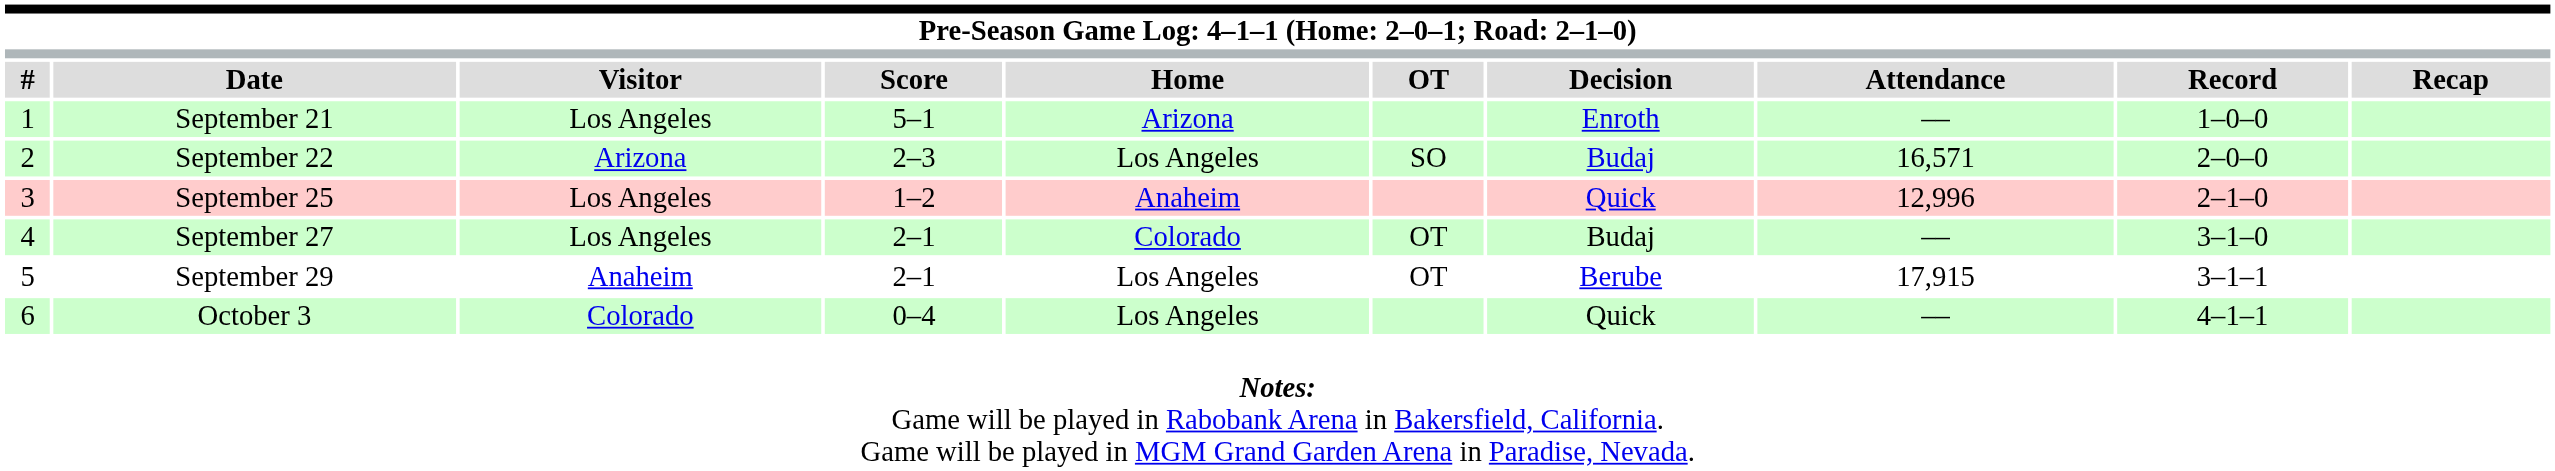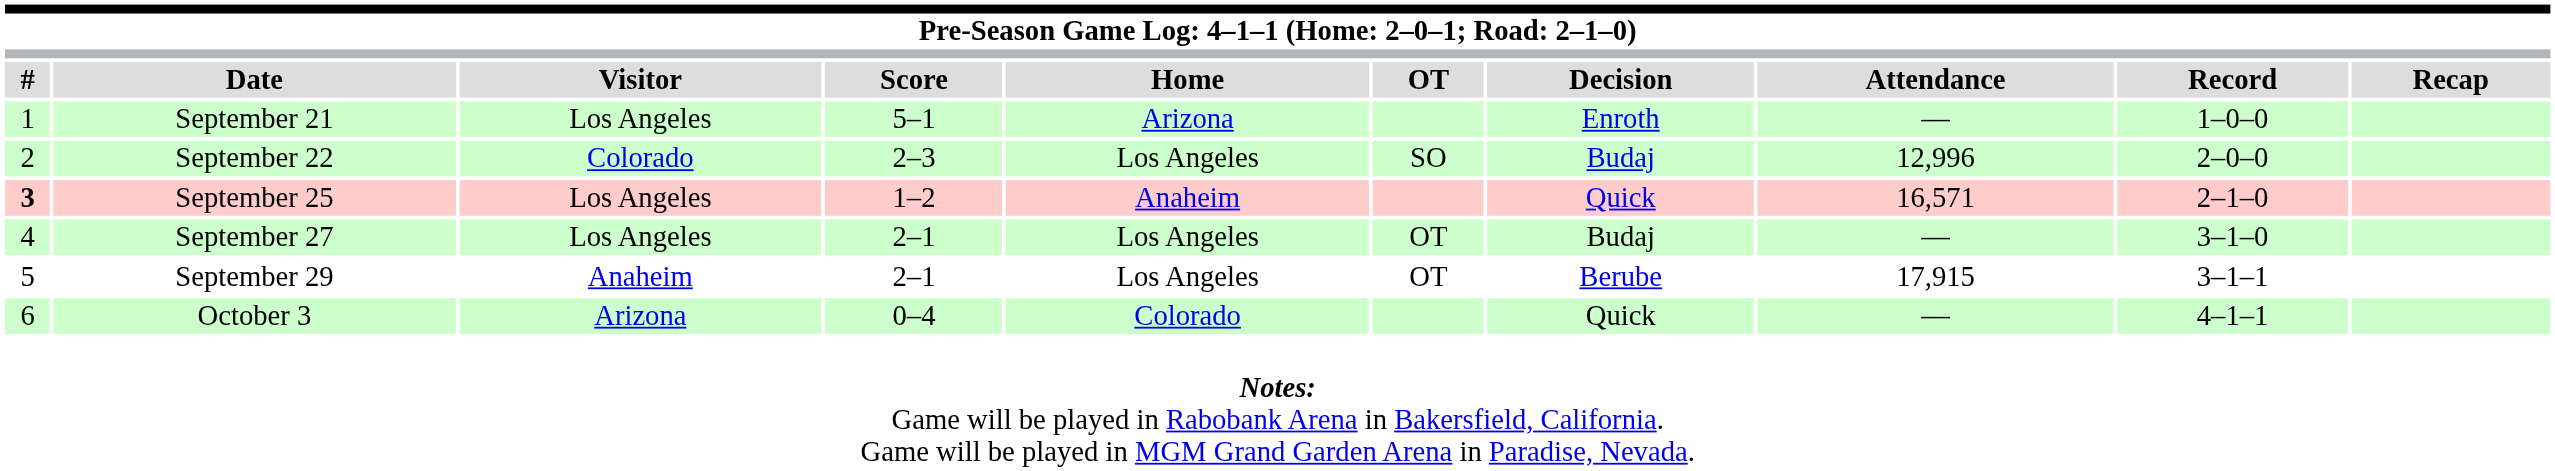September 22 | Visitor: Arizona -> Colorado
September 22 | Attendance: 16,571 -> 12,996
September 25 | #: normal -> bold
September 25 | Attendance: 12,996 -> 16,571
September 27 | Home: Colorado -> Los Angeles
October 3 | Visitor: Colorado -> Arizona
October 3 | Home: Los Angeles -> Colorado
